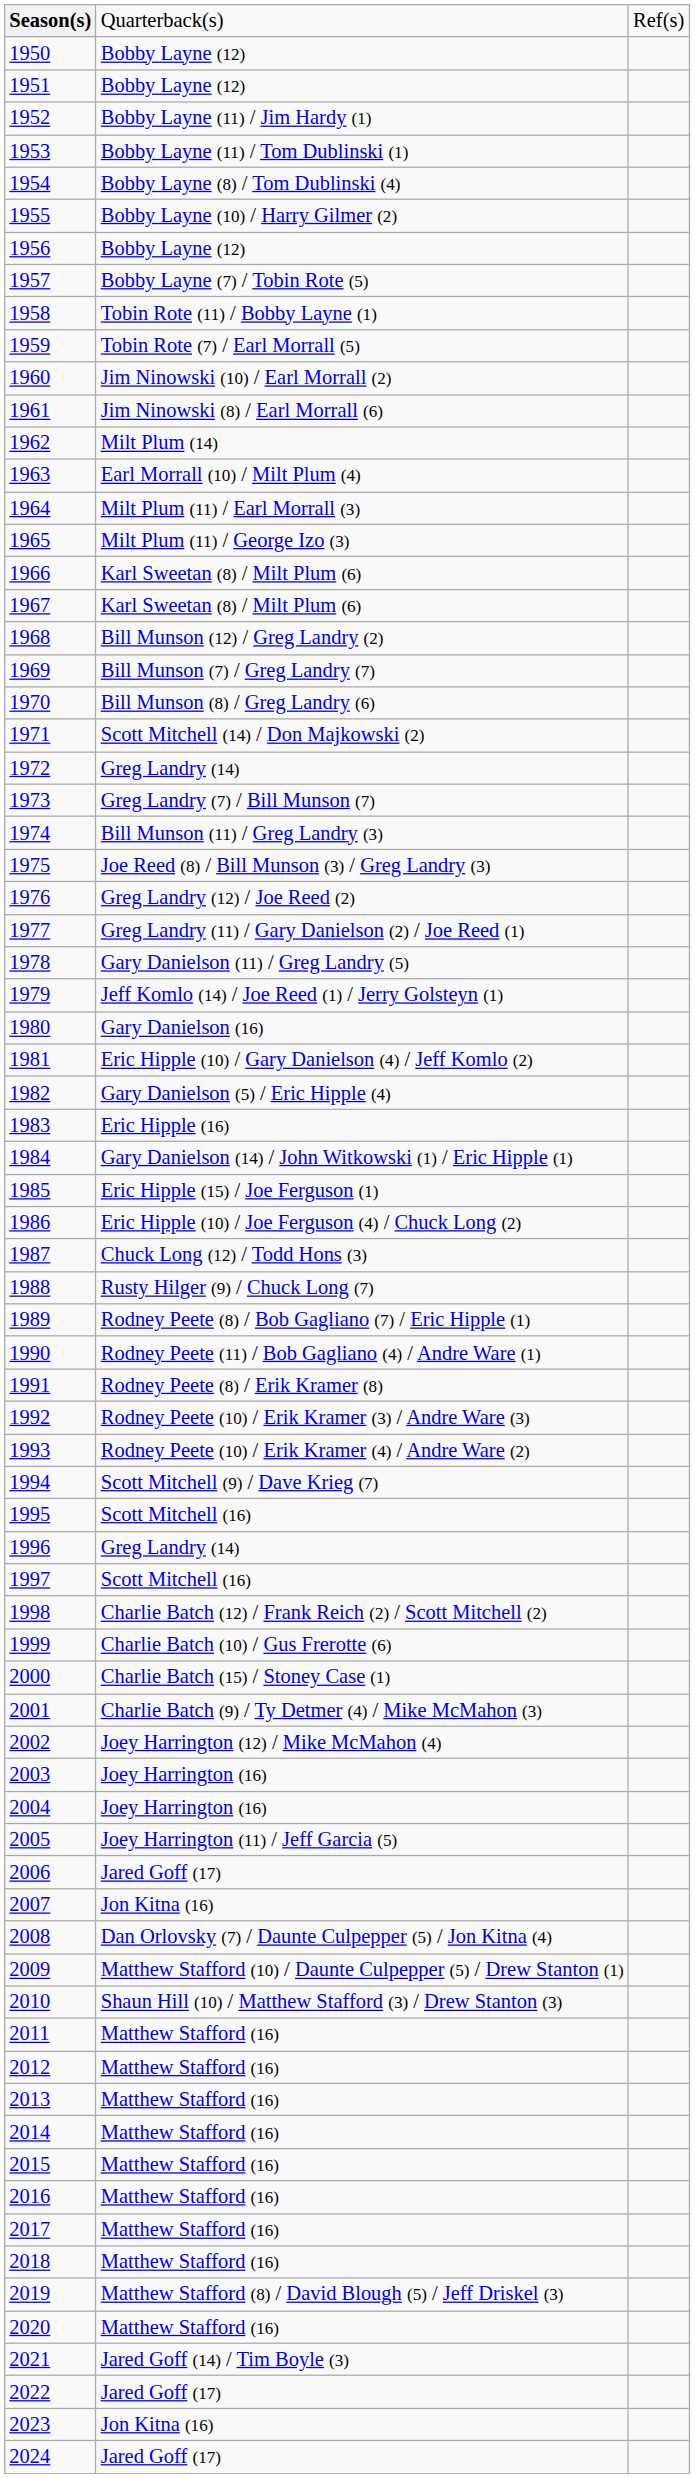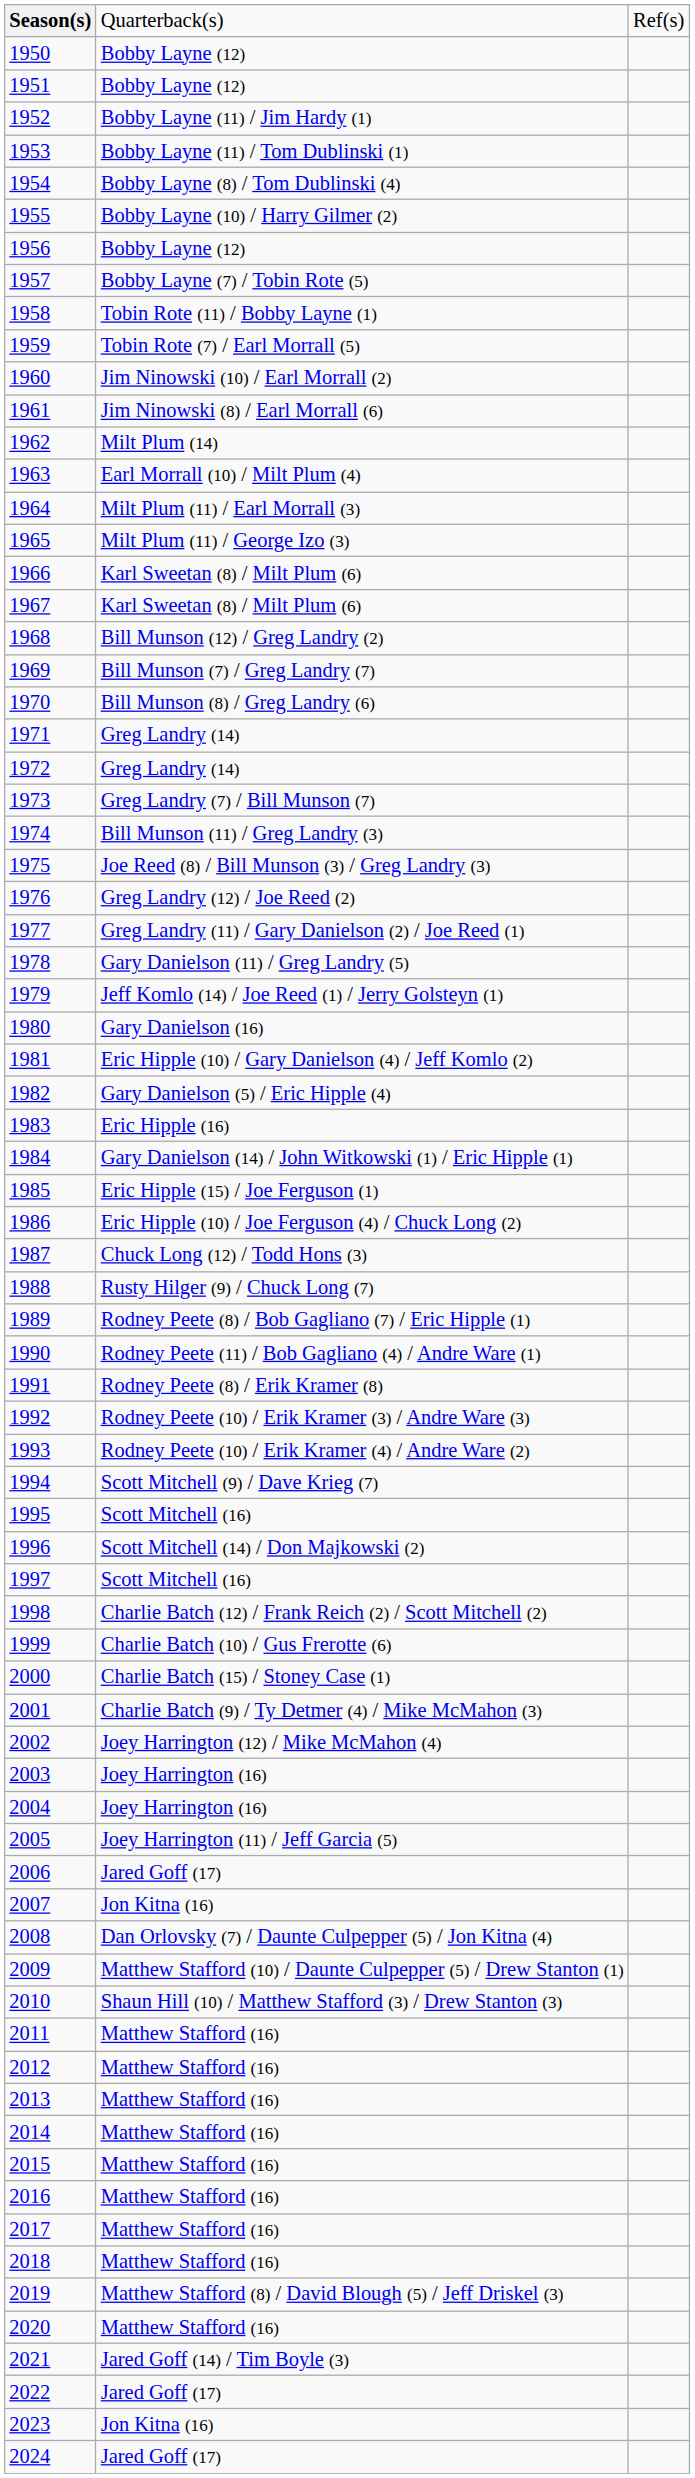1971 | column 2: Scott Mitchell (14) / Don Majkowski (2) -> Greg Landry (14)
1996 | column 2: Greg Landry (14) -> Scott Mitchell (14) / Don Majkowski (2)
